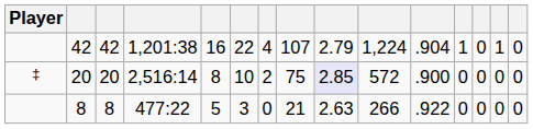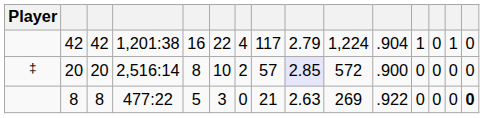row 2 | column 8: 107 -> 117
row 3 | column 8: 75 -> 57
row 4 | column 10: 266 -> 269
row 4 | column 15: normal -> bold
